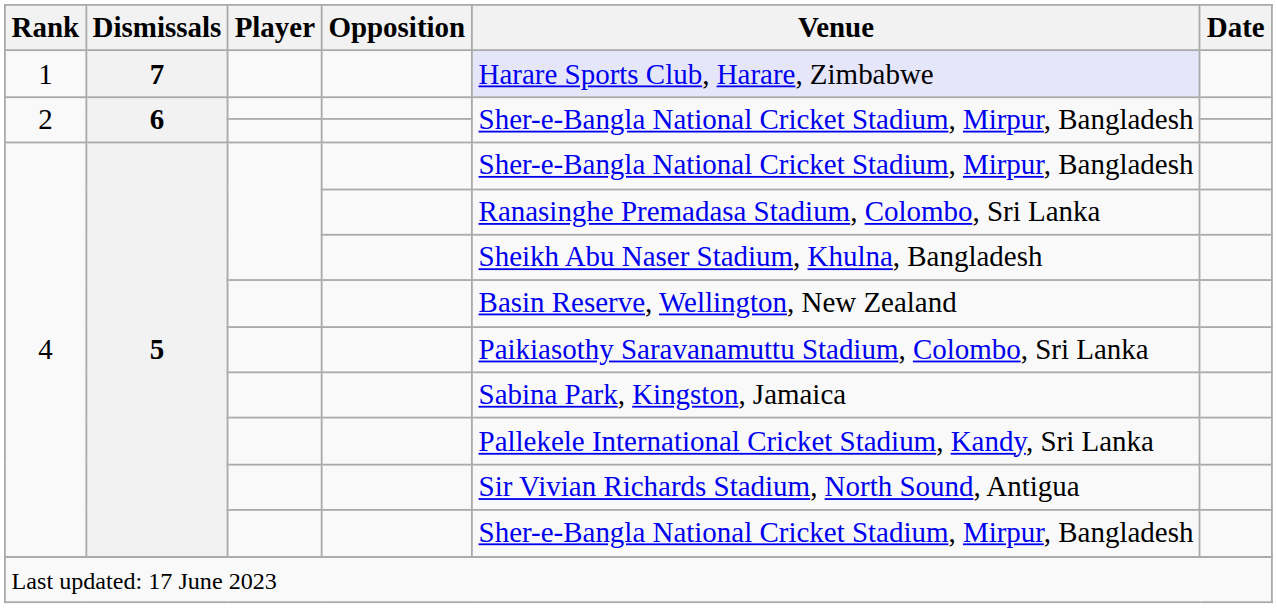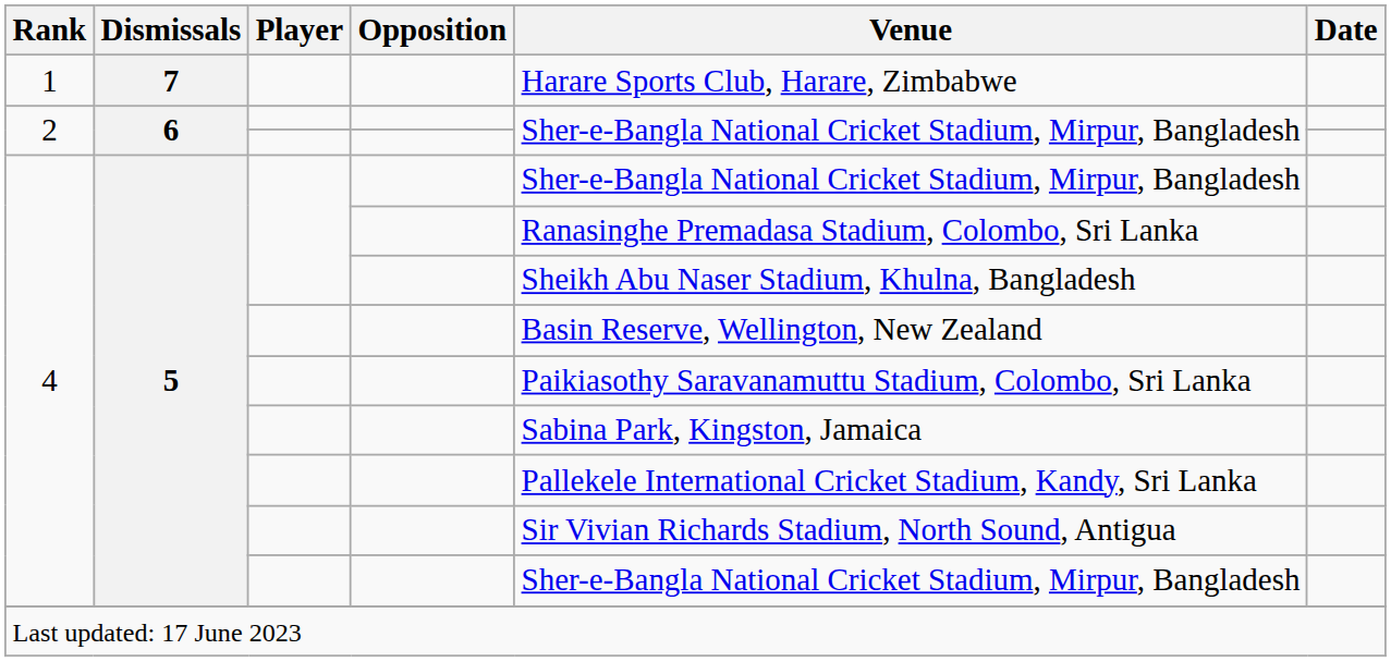1 | Venue: lavender background -> no background
